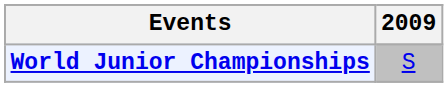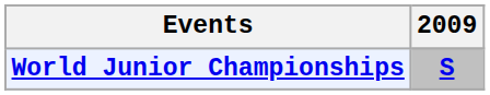World Junior Championships | 2009: normal -> bold
